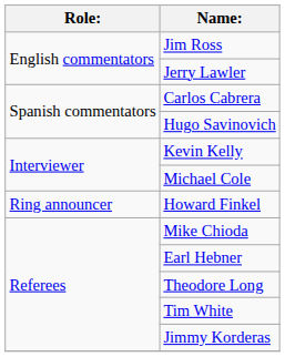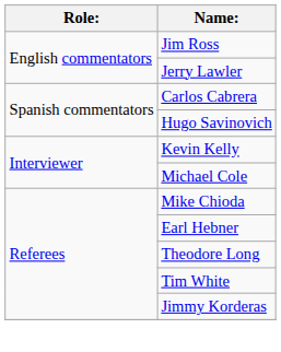- row: Ring announcer | Howard Finkel
